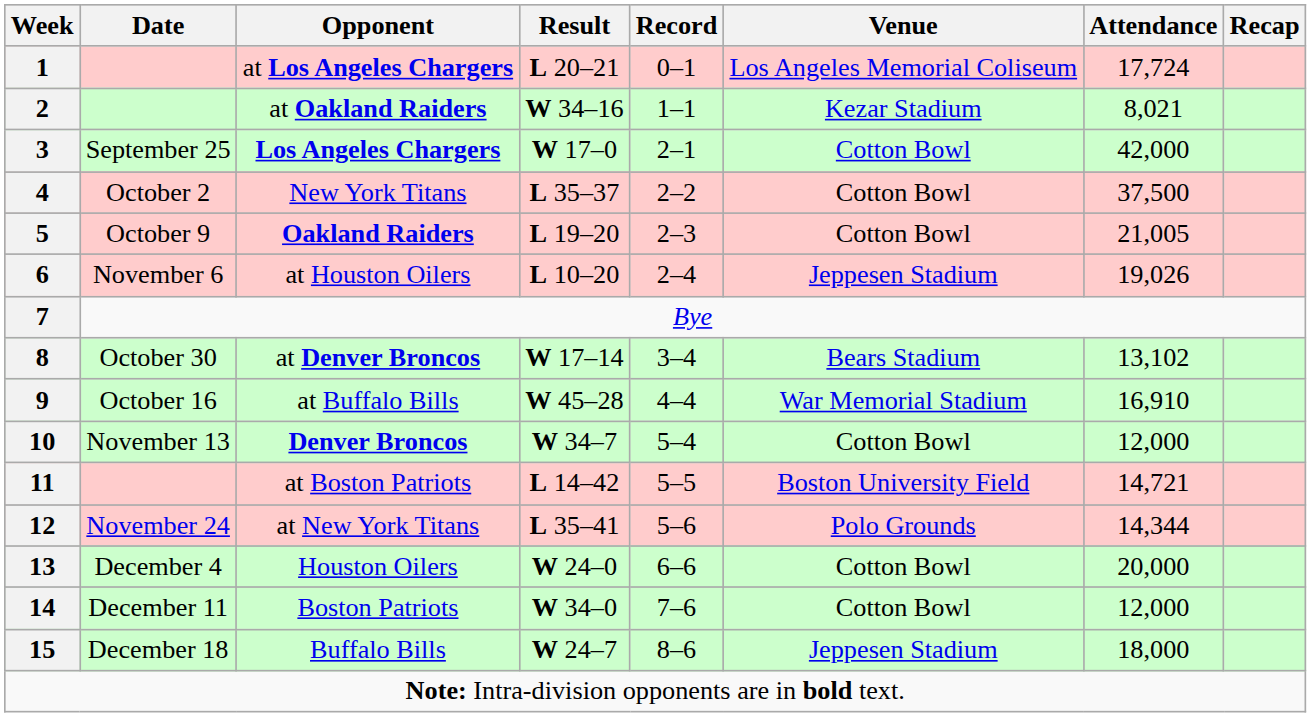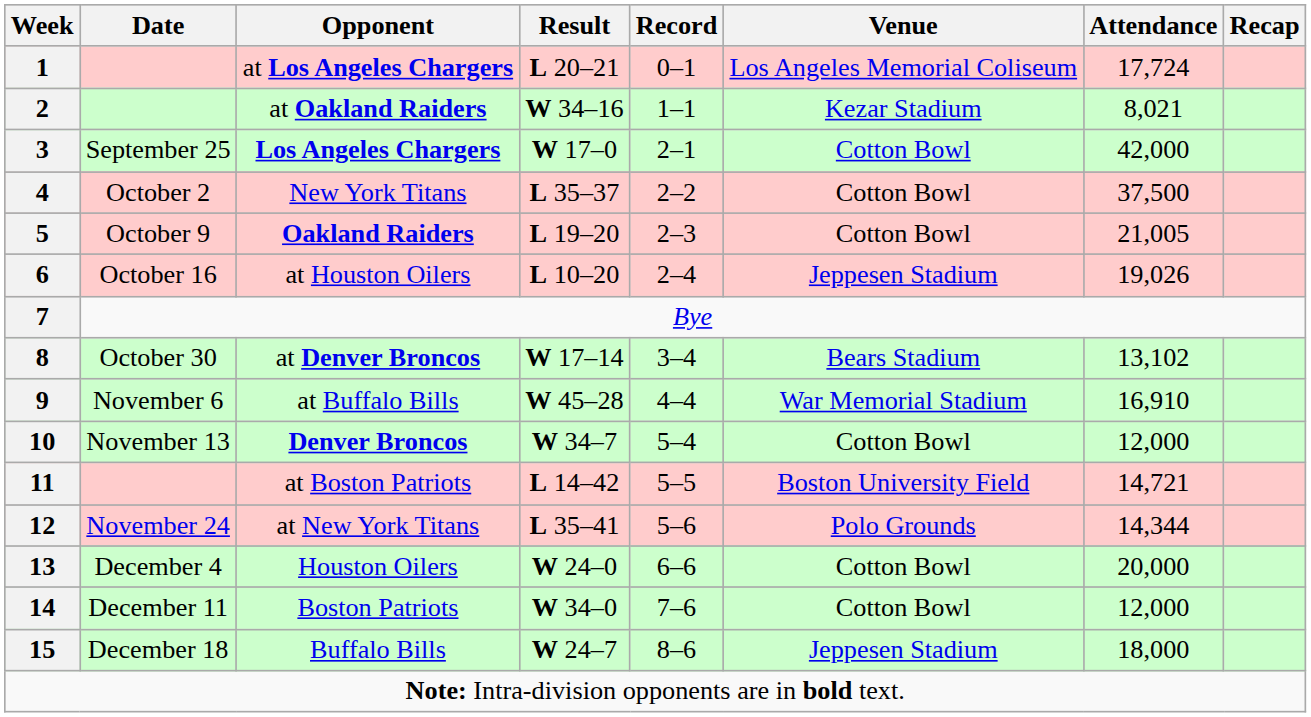6 | Date: November 6 -> October 16
9 | Date: October 16 -> November 6
